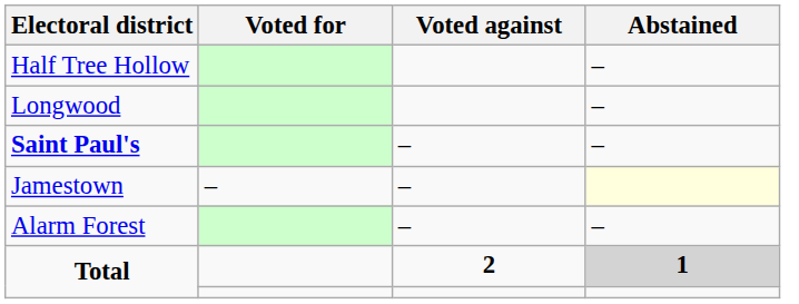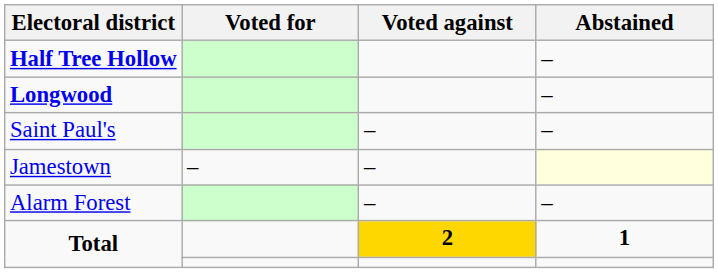Half Tree Hollow | Electoral district: normal -> bold
Longwood | Electoral district: normal -> bold
Saint Paul's | Electoral district: bold -> normal
Total / 2 | Voted against: no background -> gold background
Total / 2 | Abstained: lightgrey background -> no background
